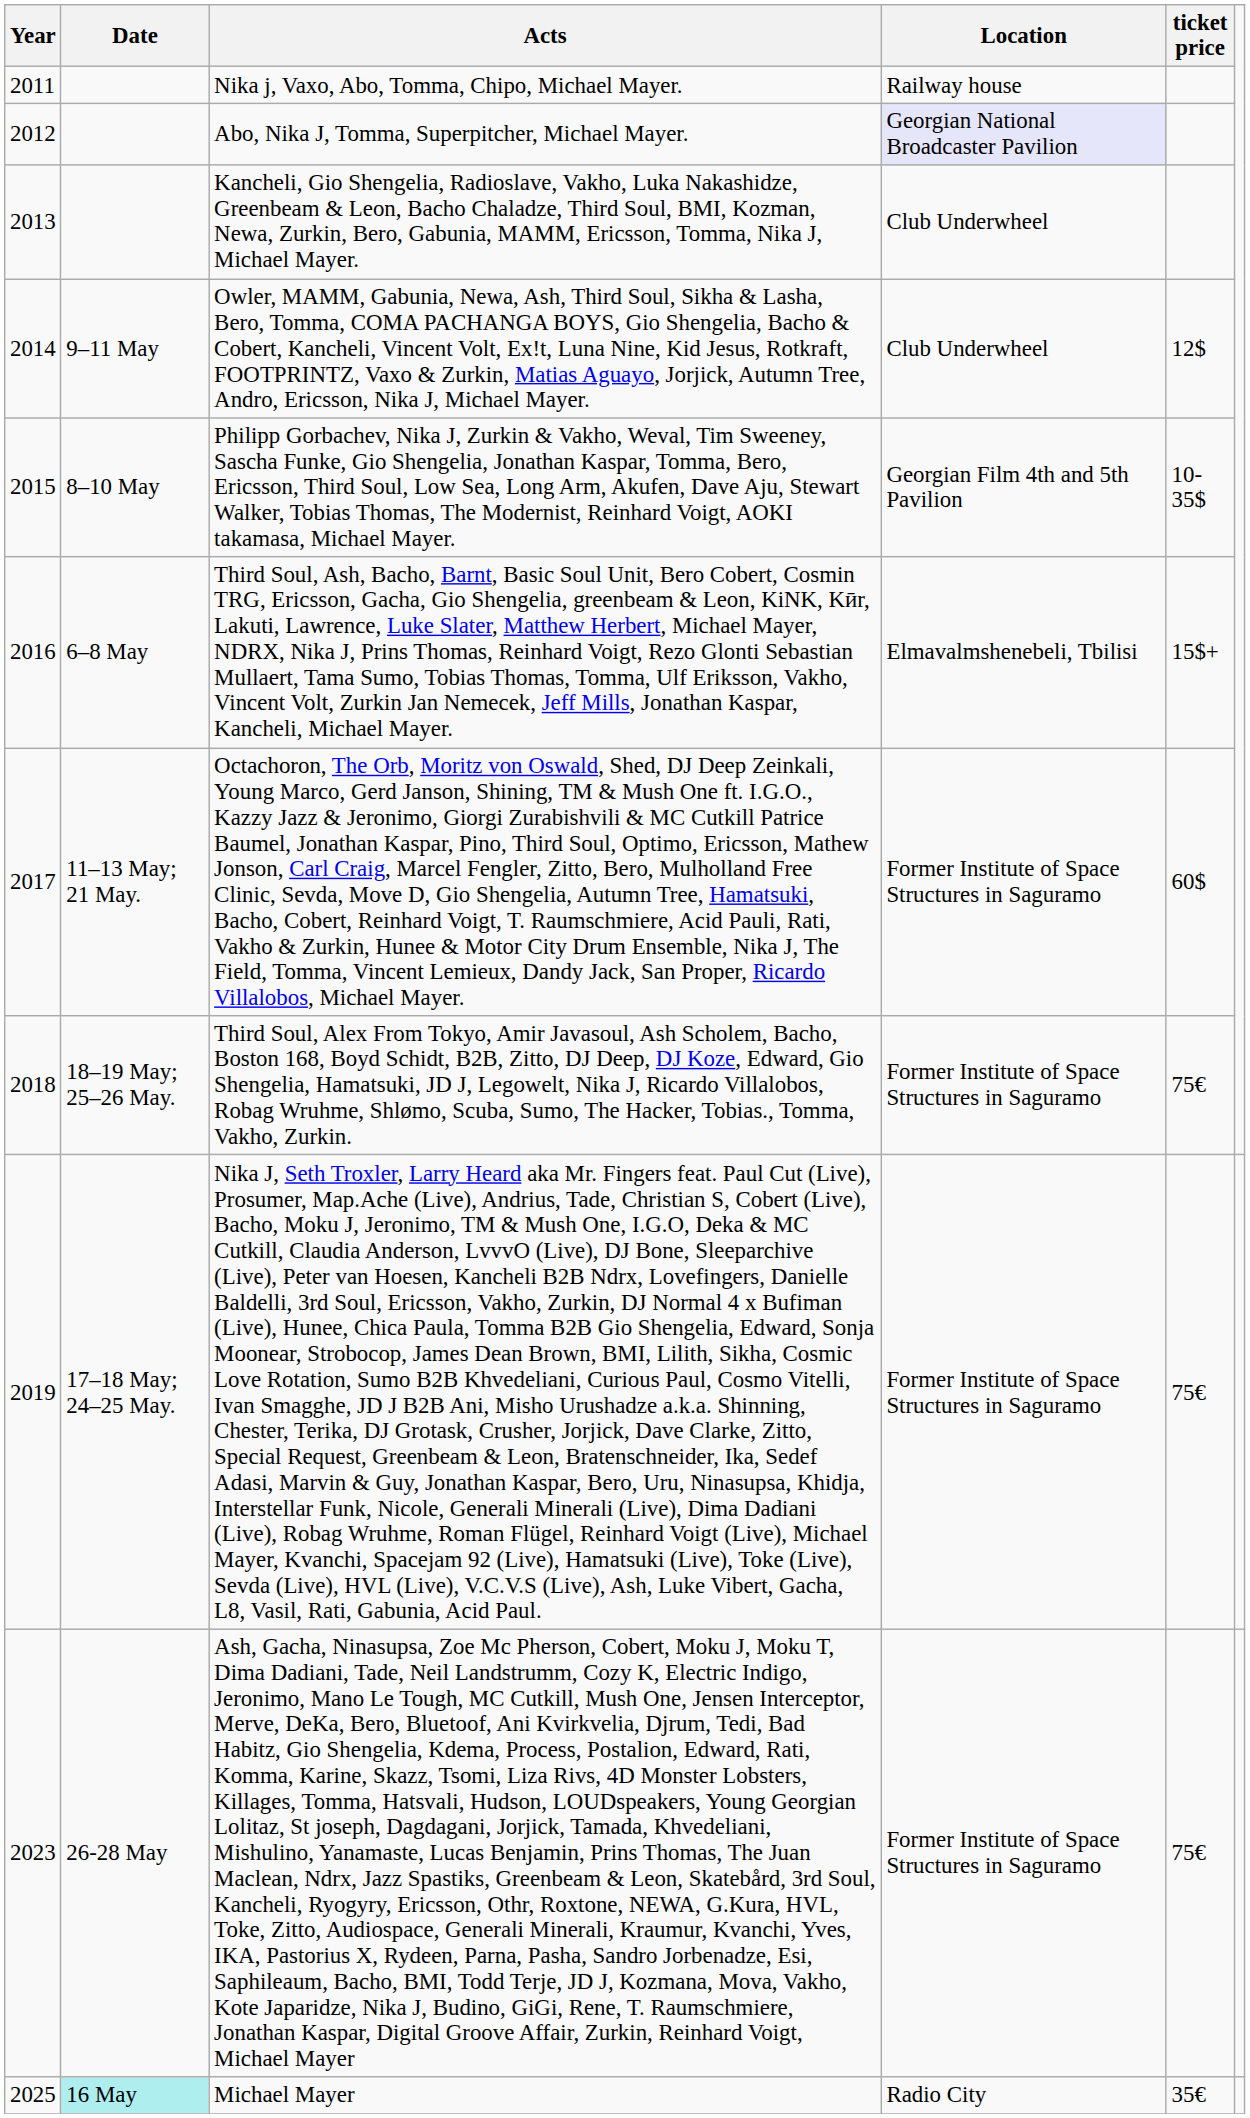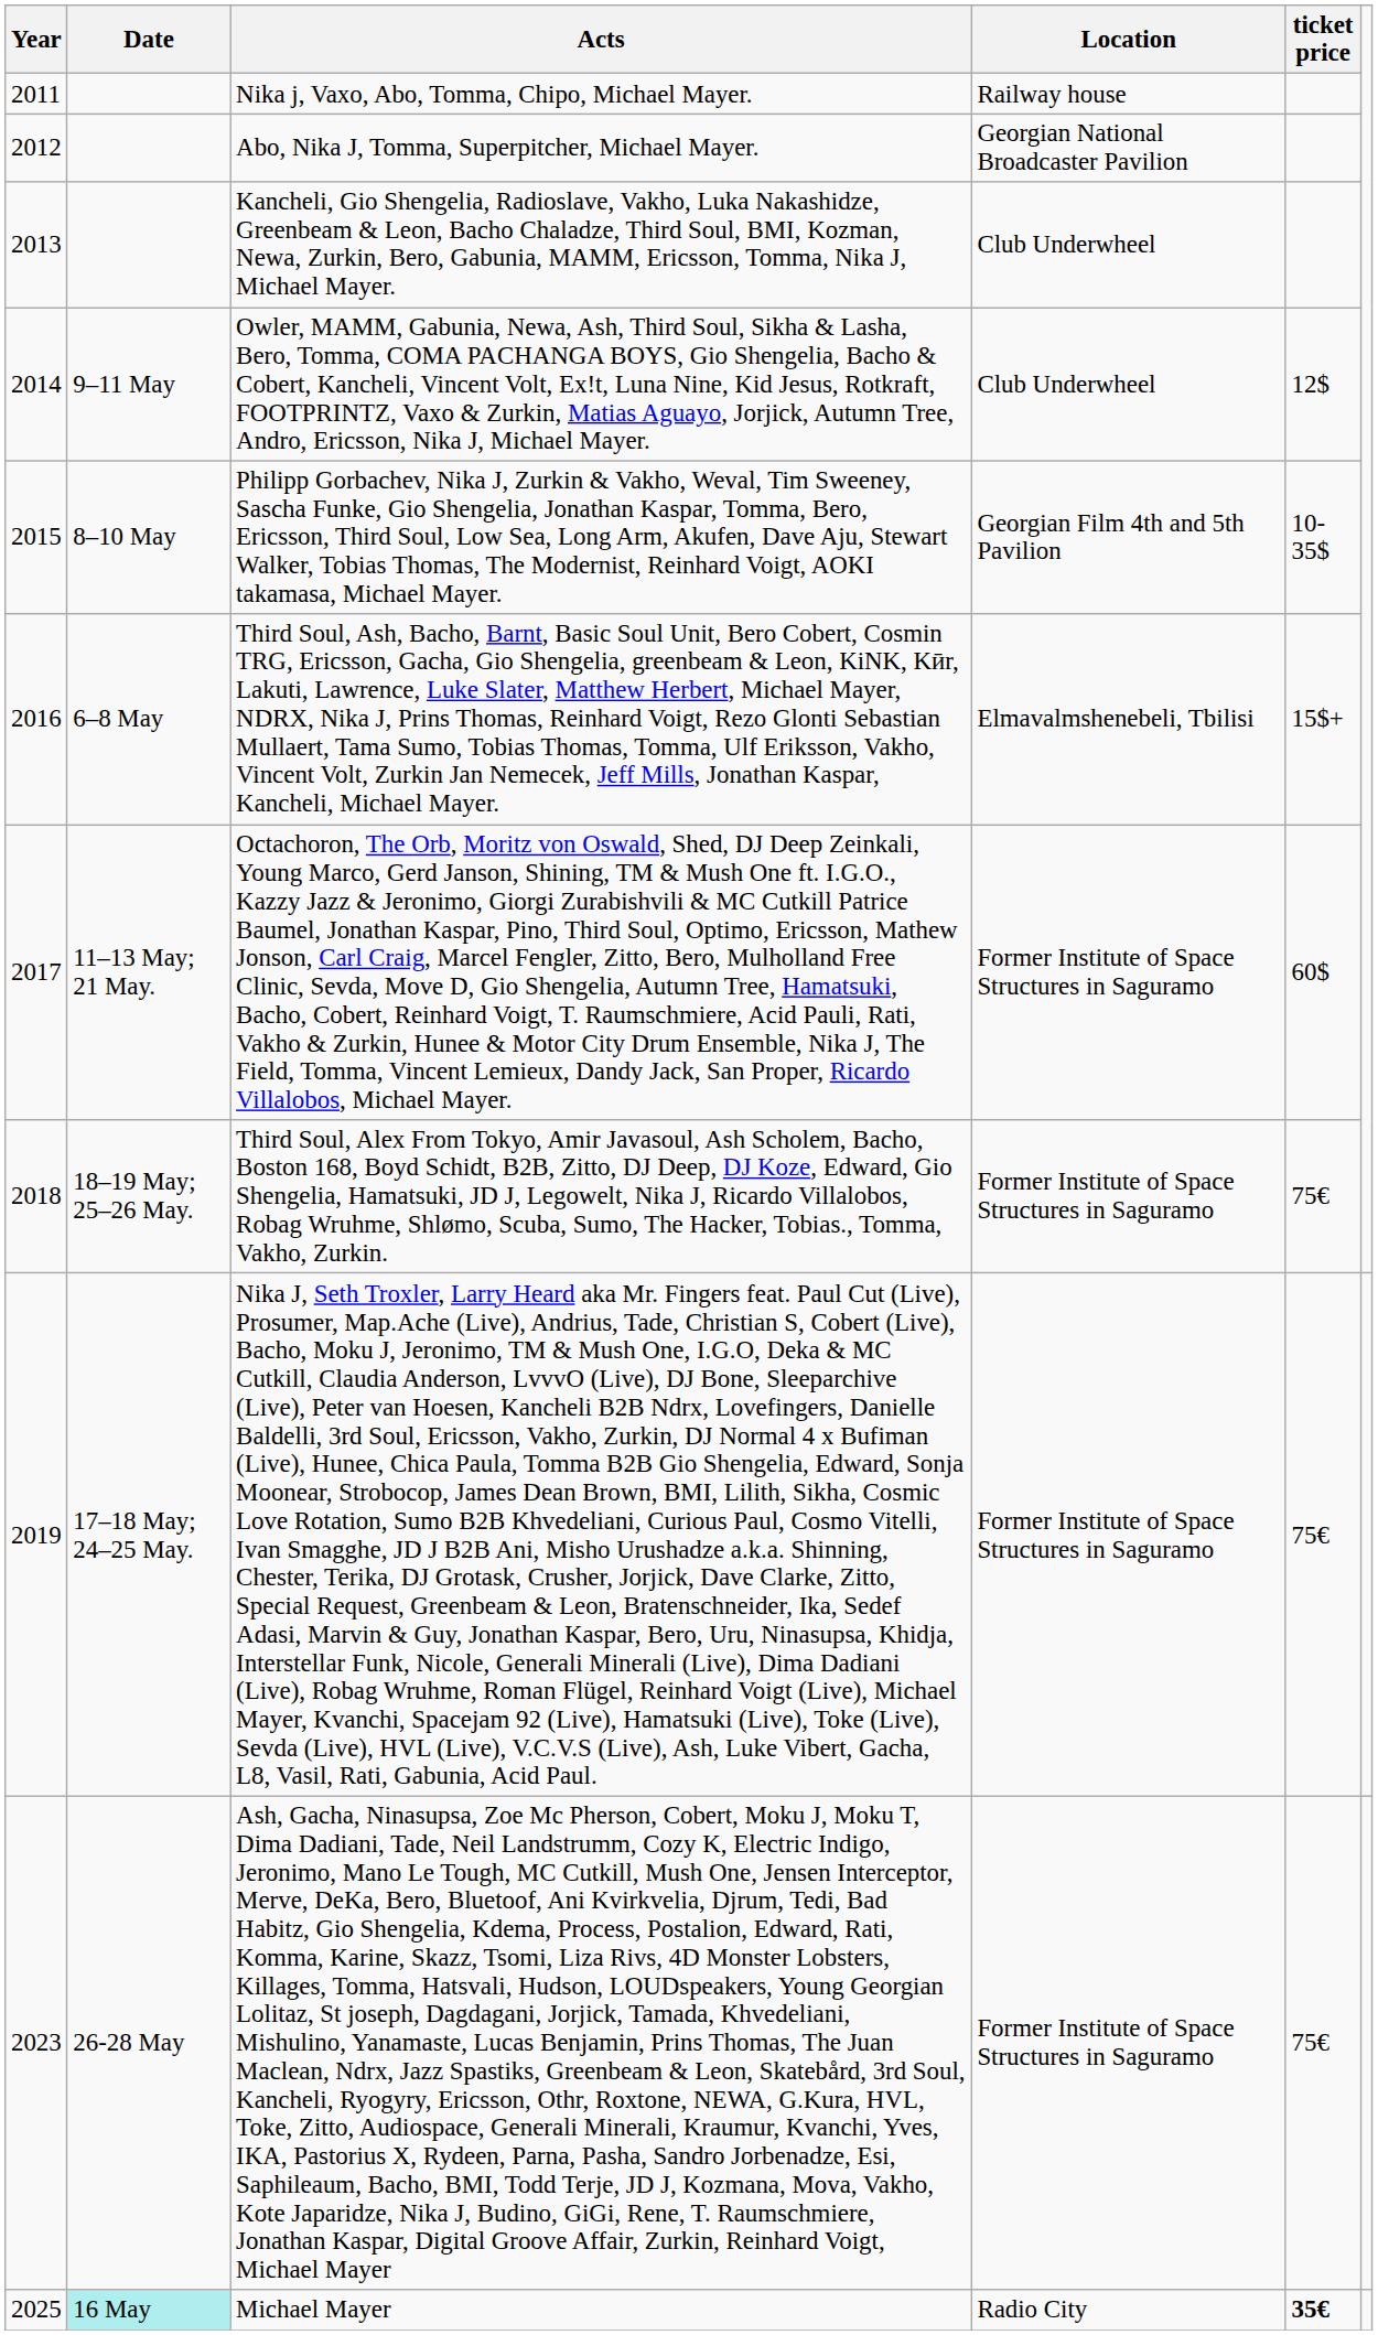Abo, Nika J, Tomma, Superpitcher, Michael Mayer. | Location: lavender background -> no background
Michael Mayer | ticket price: normal -> bold
